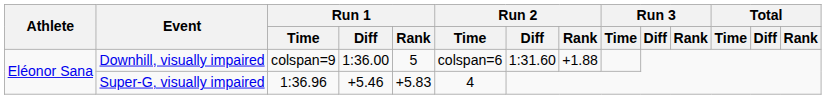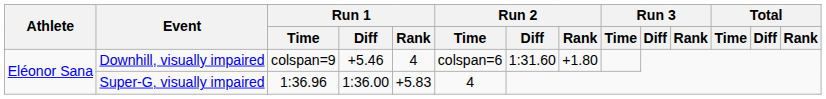Downhill, visually impaired | Run 1 / Diff: 1:36.00 -> +5.46
Downhill, visually impaired | Run 1 / Rank: 5 -> 4
Downhill, visually impaired | Run 2 / Rank: +1.88 -> +1.80
Super-G, visually impaired | Run 1 / Diff: +5.46 -> 1:36.00
